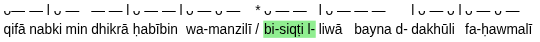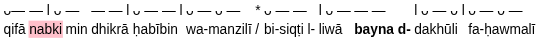qifā | column 2: no background -> pink background
qifā | column 8: lightgreen background -> no background
qifā | column 10: normal -> bold
